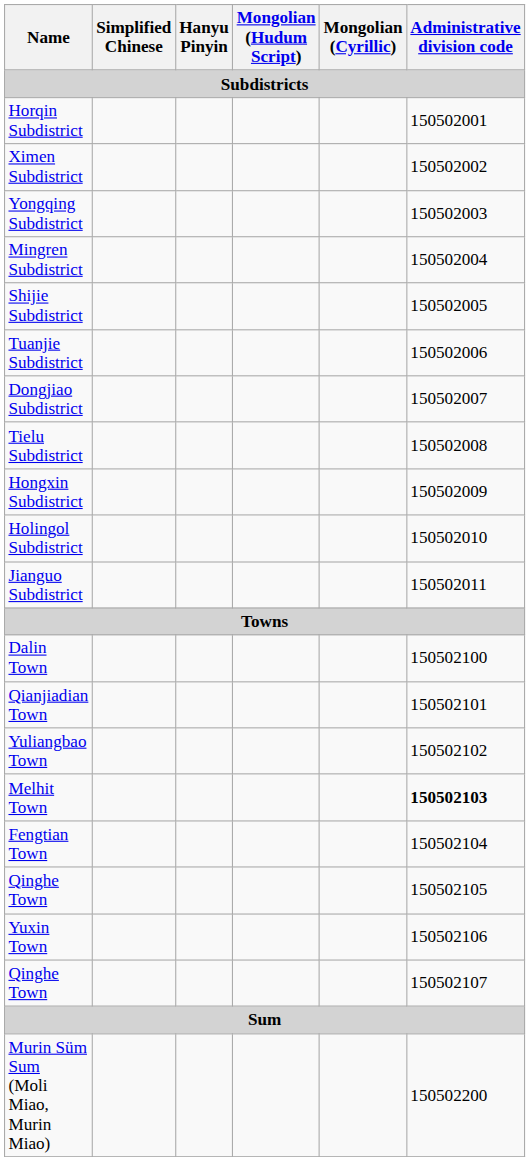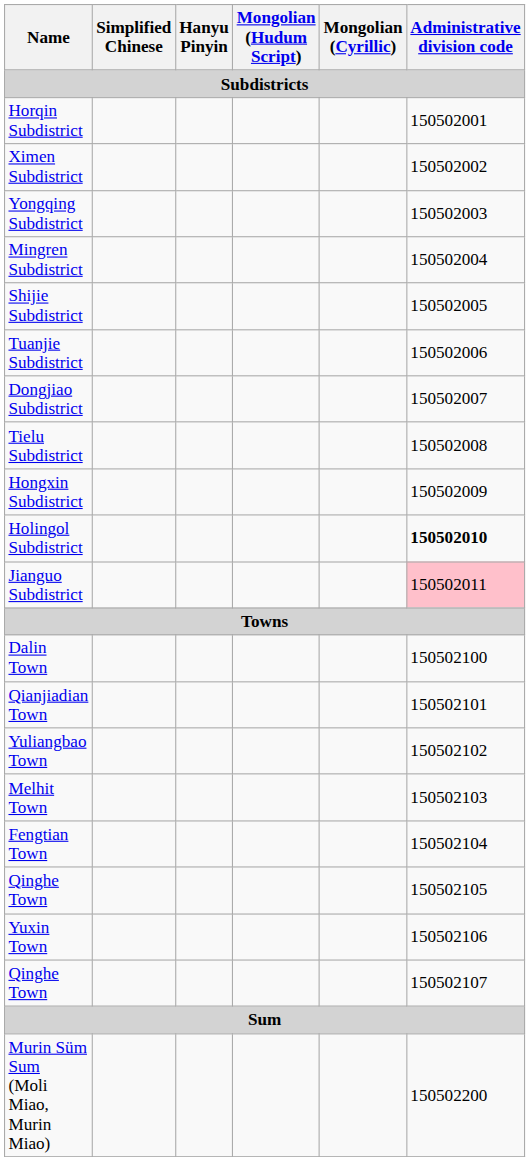Holingol Subdistrict | Administrative division code: normal -> bold
Jianguo Subdistrict | Administrative division code: no background -> pink background
Melhit Town | Administrative division code: bold -> normal
